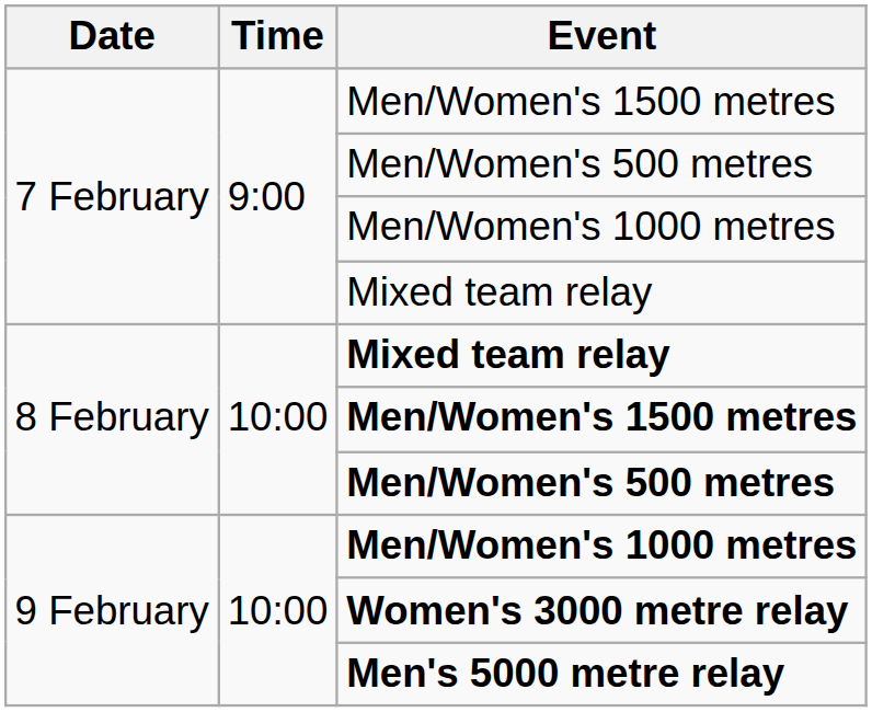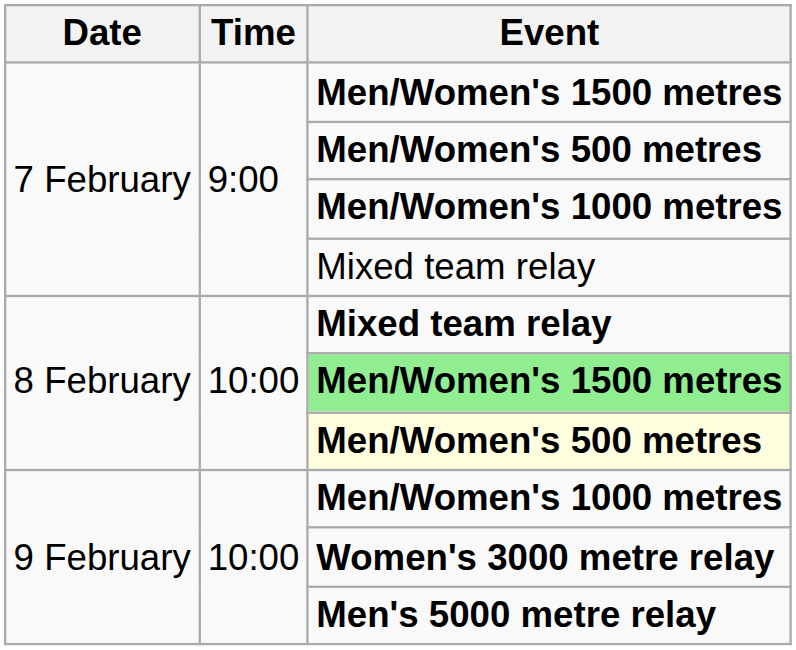7 February / Men/Women's 1500 metres | Event: normal -> bold
7 February / Men/Women's 500 metres | Event: normal -> bold
7 February / Men/Women's 1000 metres | Event: normal -> bold
8 February / Men/Women's 1500 metres | Event: no background -> lightgreen background
8 February / Men/Women's 500 metres | Event: no background -> lightyellow background
